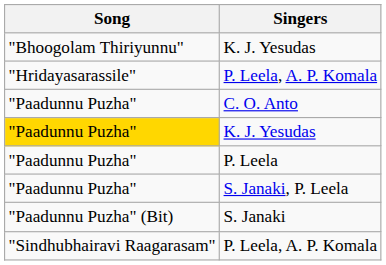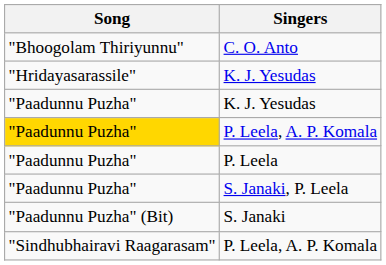row 2 | Singers: K. J. Yesudas -> C. O. Anto
row 3 | Singers: P. Leela, A. P. Komala -> K. J. Yesudas
row 4 | Singers: C. O. Anto -> K. J. Yesudas
row 5 | Singers: K. J. Yesudas -> P. Leela, A. P. Komala
